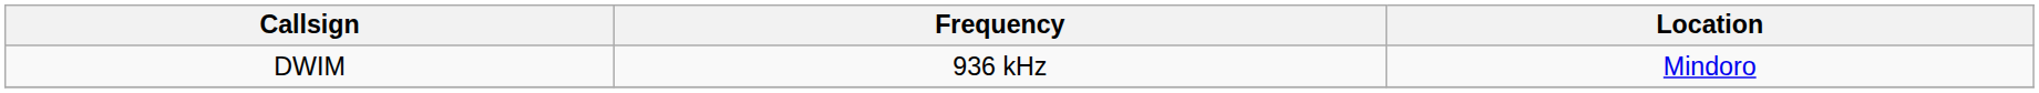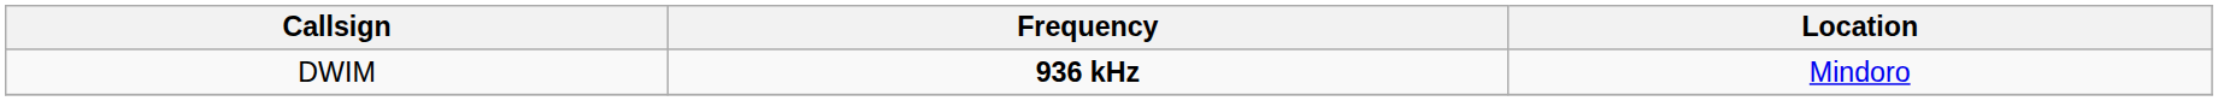DWIM | Frequency: normal -> bold
